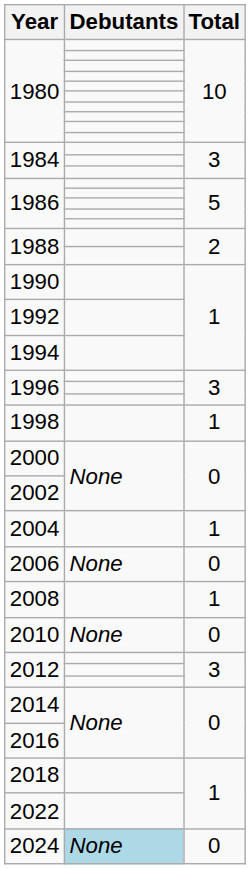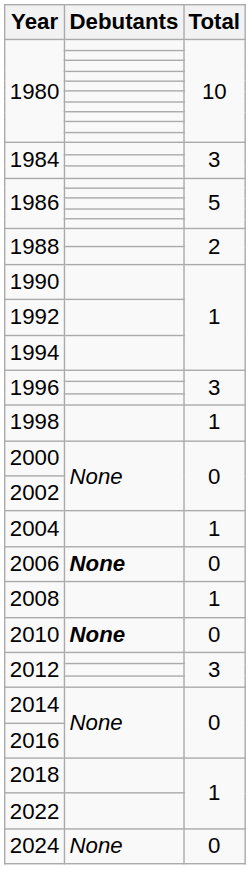2006 | Debutants: normal -> bold
2010 | Debutants: normal -> bold
2024 | Debutants: lightblue background -> no background
